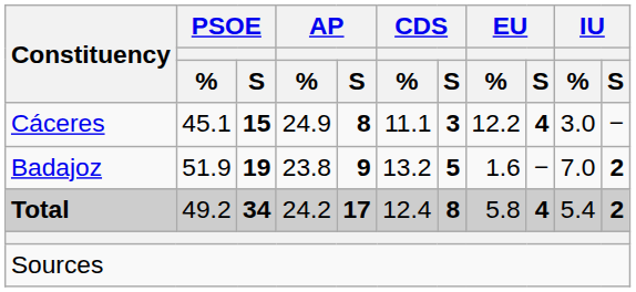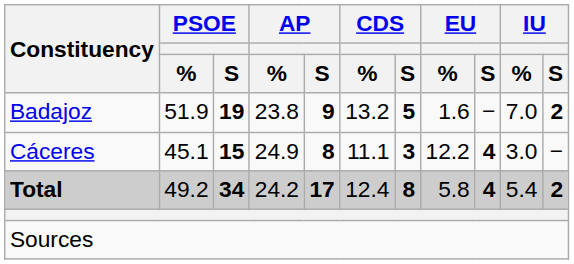rows swapped: Badajoz <-> Cáceres
